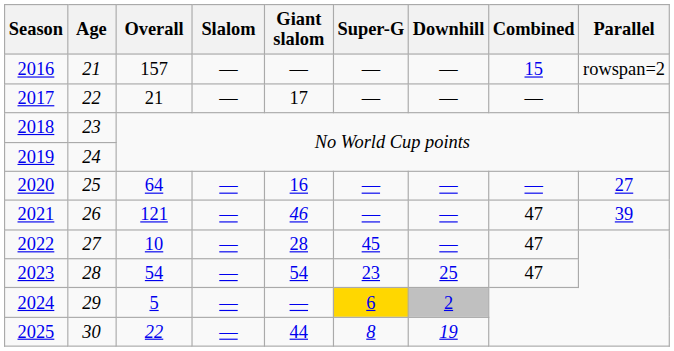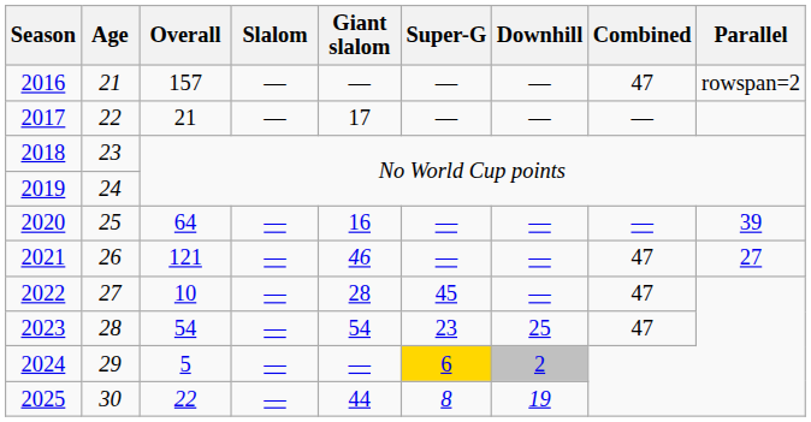2016 | Combined: 15 -> 47
2020 | Parallel: 27 -> 39
2021 | Parallel: 39 -> 27
